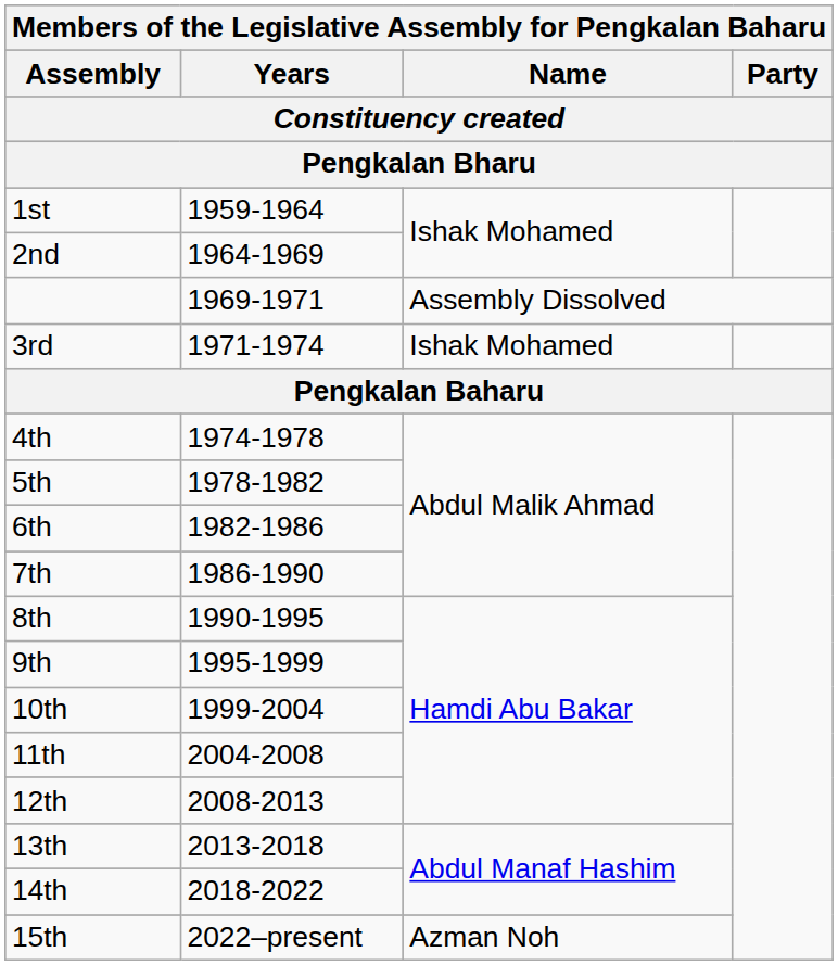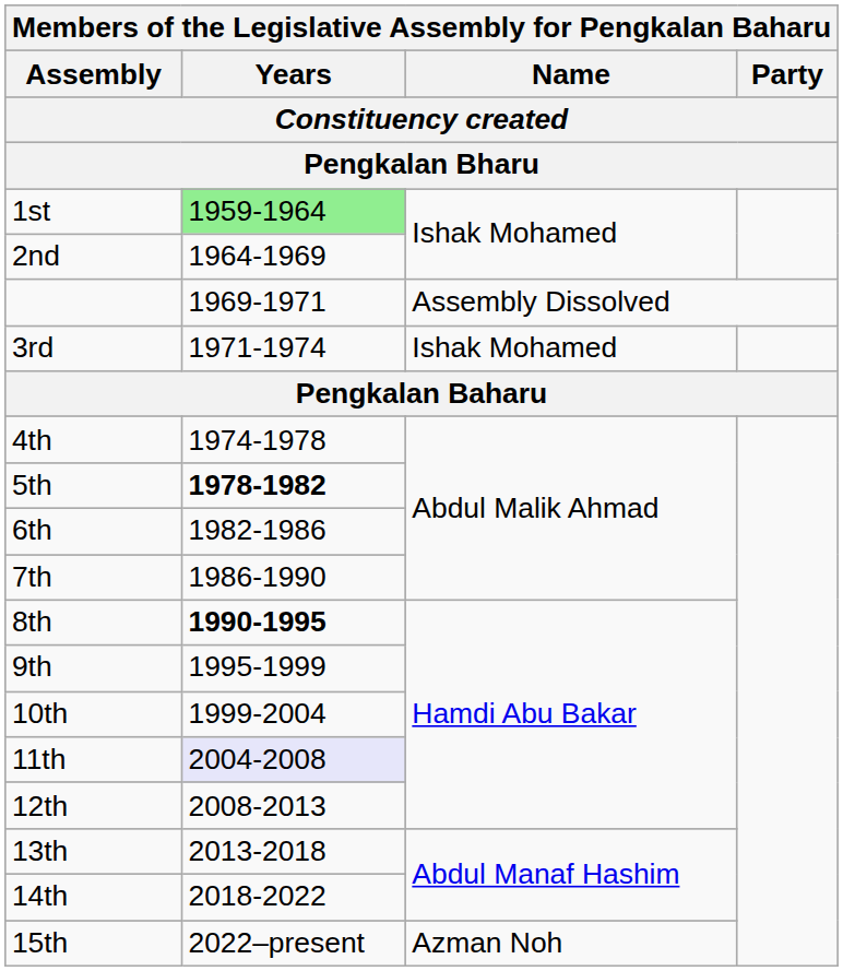1st | Years: no background -> lightgreen background
5th | Years: normal -> bold
8th | Years: normal -> bold
11th | Years: no background -> lavender background
